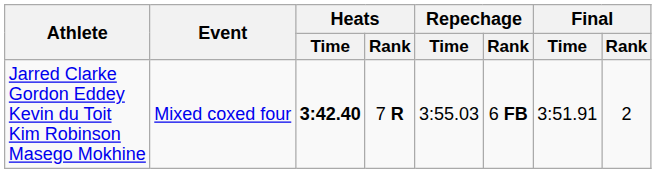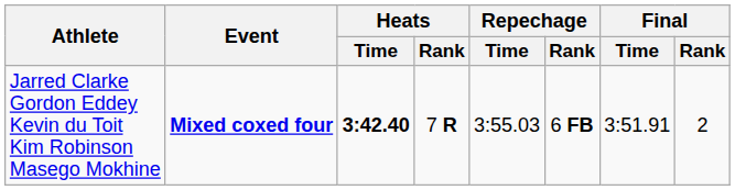row 3 | Event: normal -> bold
